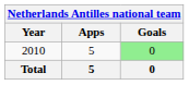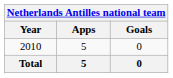2010 | Goals: lightgreen background -> no background
